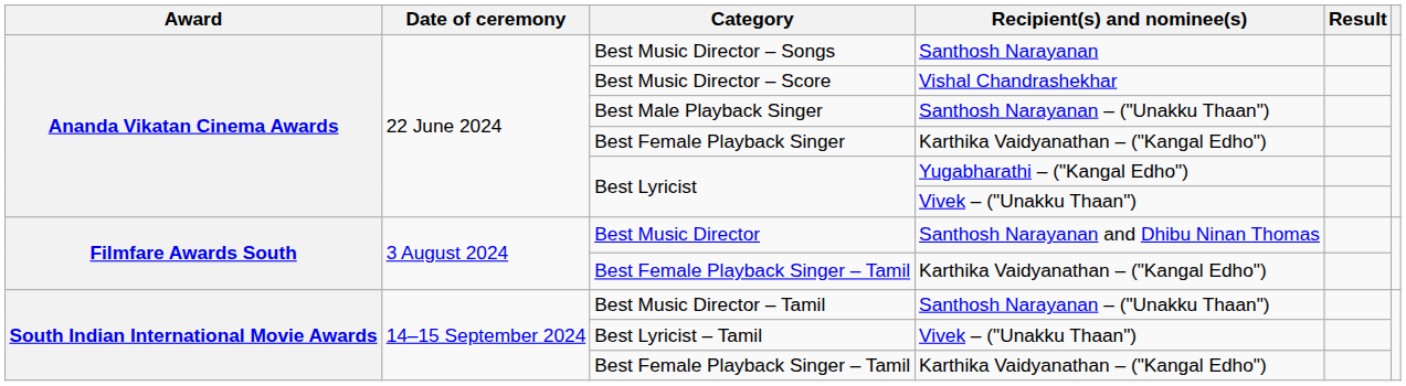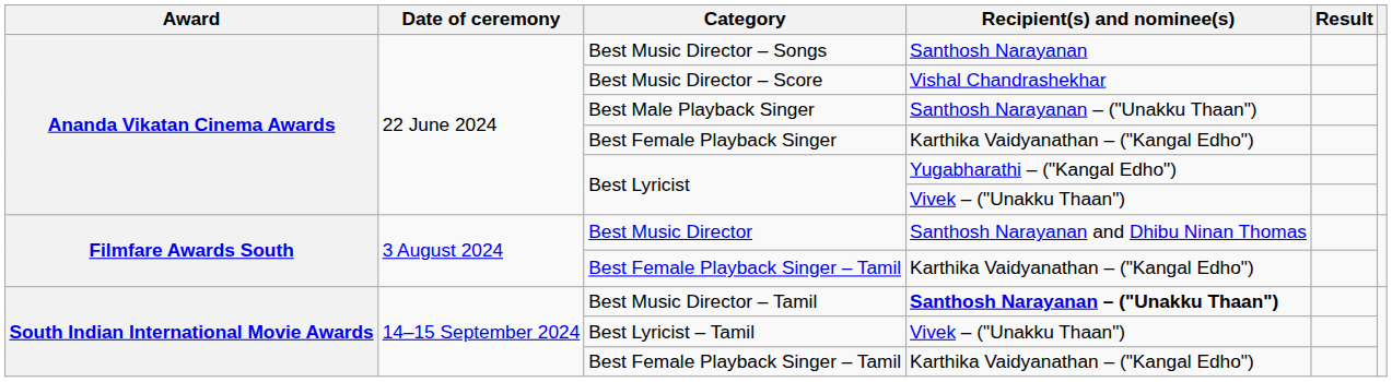Best Music Director – Tamil | Recipient(s) and nominee(s): normal -> bold
